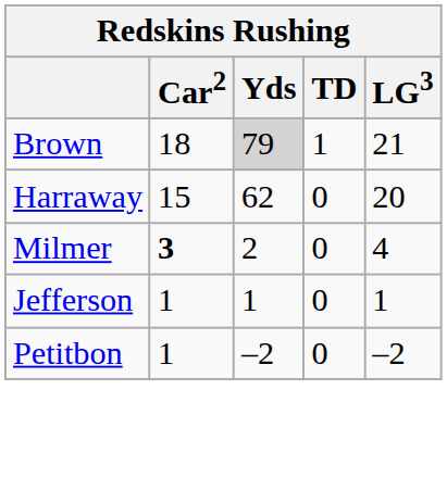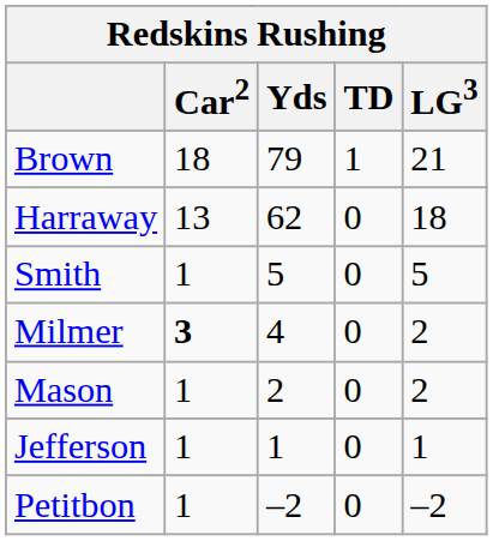Brown | Yds: lightgrey background -> no background
Harraway | Car2: 15 -> 13
Harraway | LG3: 20 -> 18
+ row: Smith | 1 | 5 | 0 | 5
Milmer | Yds: 2 -> 4
Milmer | LG3: 4 -> 2
+ row: Mason | 1 | 2 | 0 | 2
